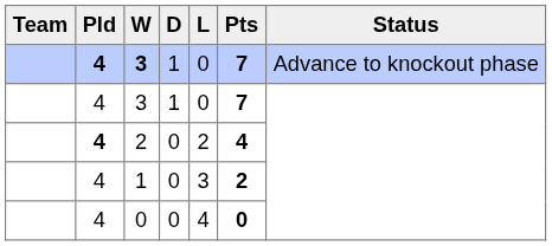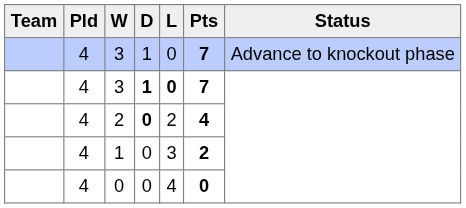row 2 | Pld: bold -> normal
row 2 | W: bold -> normal
row 3 | D: normal -> bold
row 3 | L: normal -> bold
row 4 | Pld: bold -> normal
row 4 | D: normal -> bold
